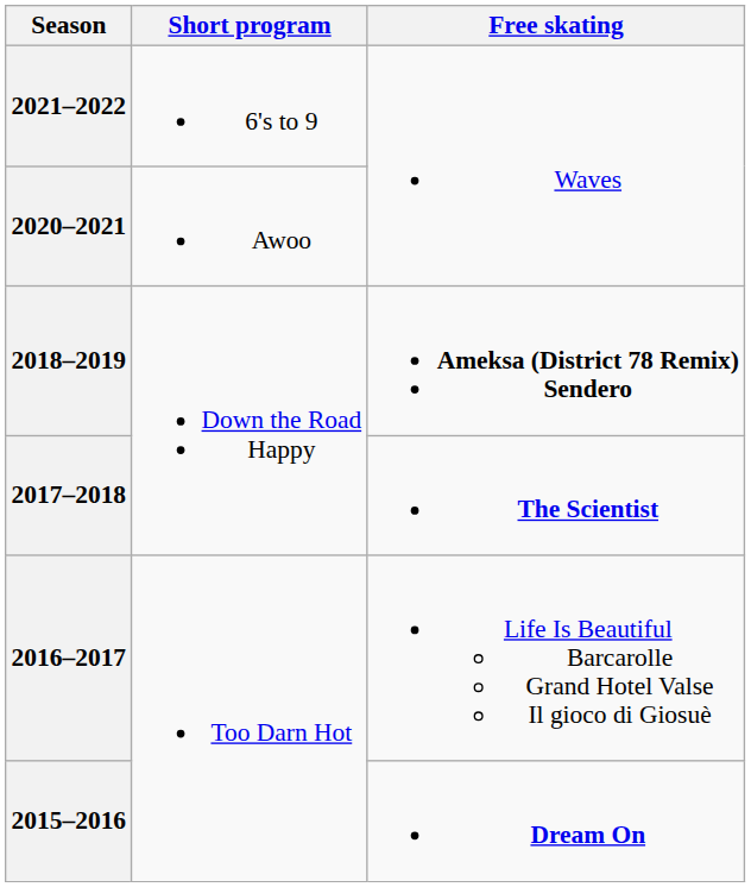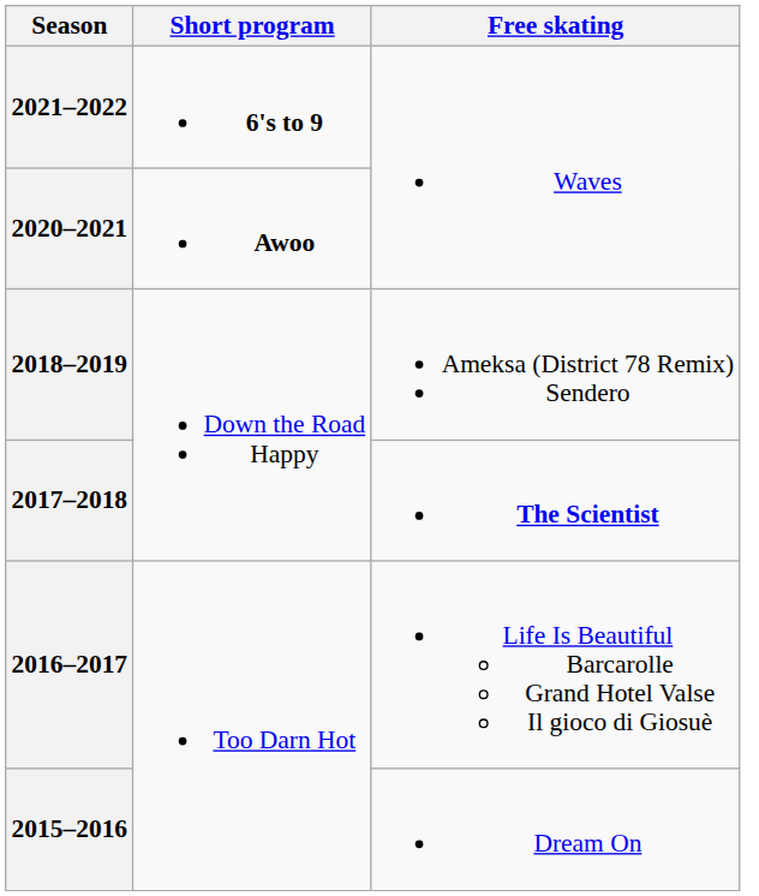2021–2022 | Short program: normal -> bold
2020–2021 | Short program: normal -> bold
2018–2019 | Free skating: bold -> normal
2015–2016 | Free skating: bold -> normal
